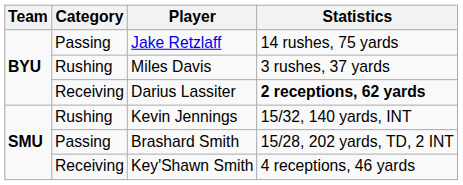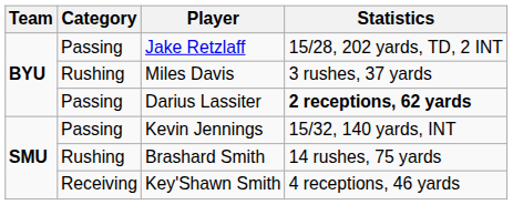Jake Retzlaff | Statistics: 14 rushes, 75 yards -> 15/28, 202 yards, TD, 2 INT
Darius Lassiter | Category: Receiving -> Passing
Kevin Jennings | Category: Rushing -> Passing
Brashard Smith | Category: Passing -> Rushing
Brashard Smith | Statistics: 15/28, 202 yards, TD, 2 INT -> 14 rushes, 75 yards
